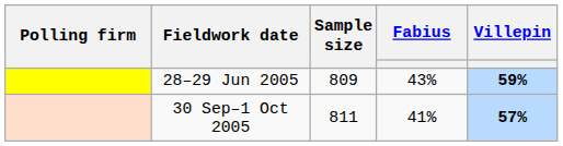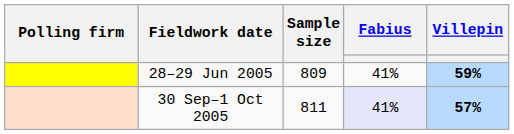28–29 Jun 2005 | Fabius: 43% -> 41%
30 Sep–1 Oct 2005 | Fabius: no background -> lavender background
